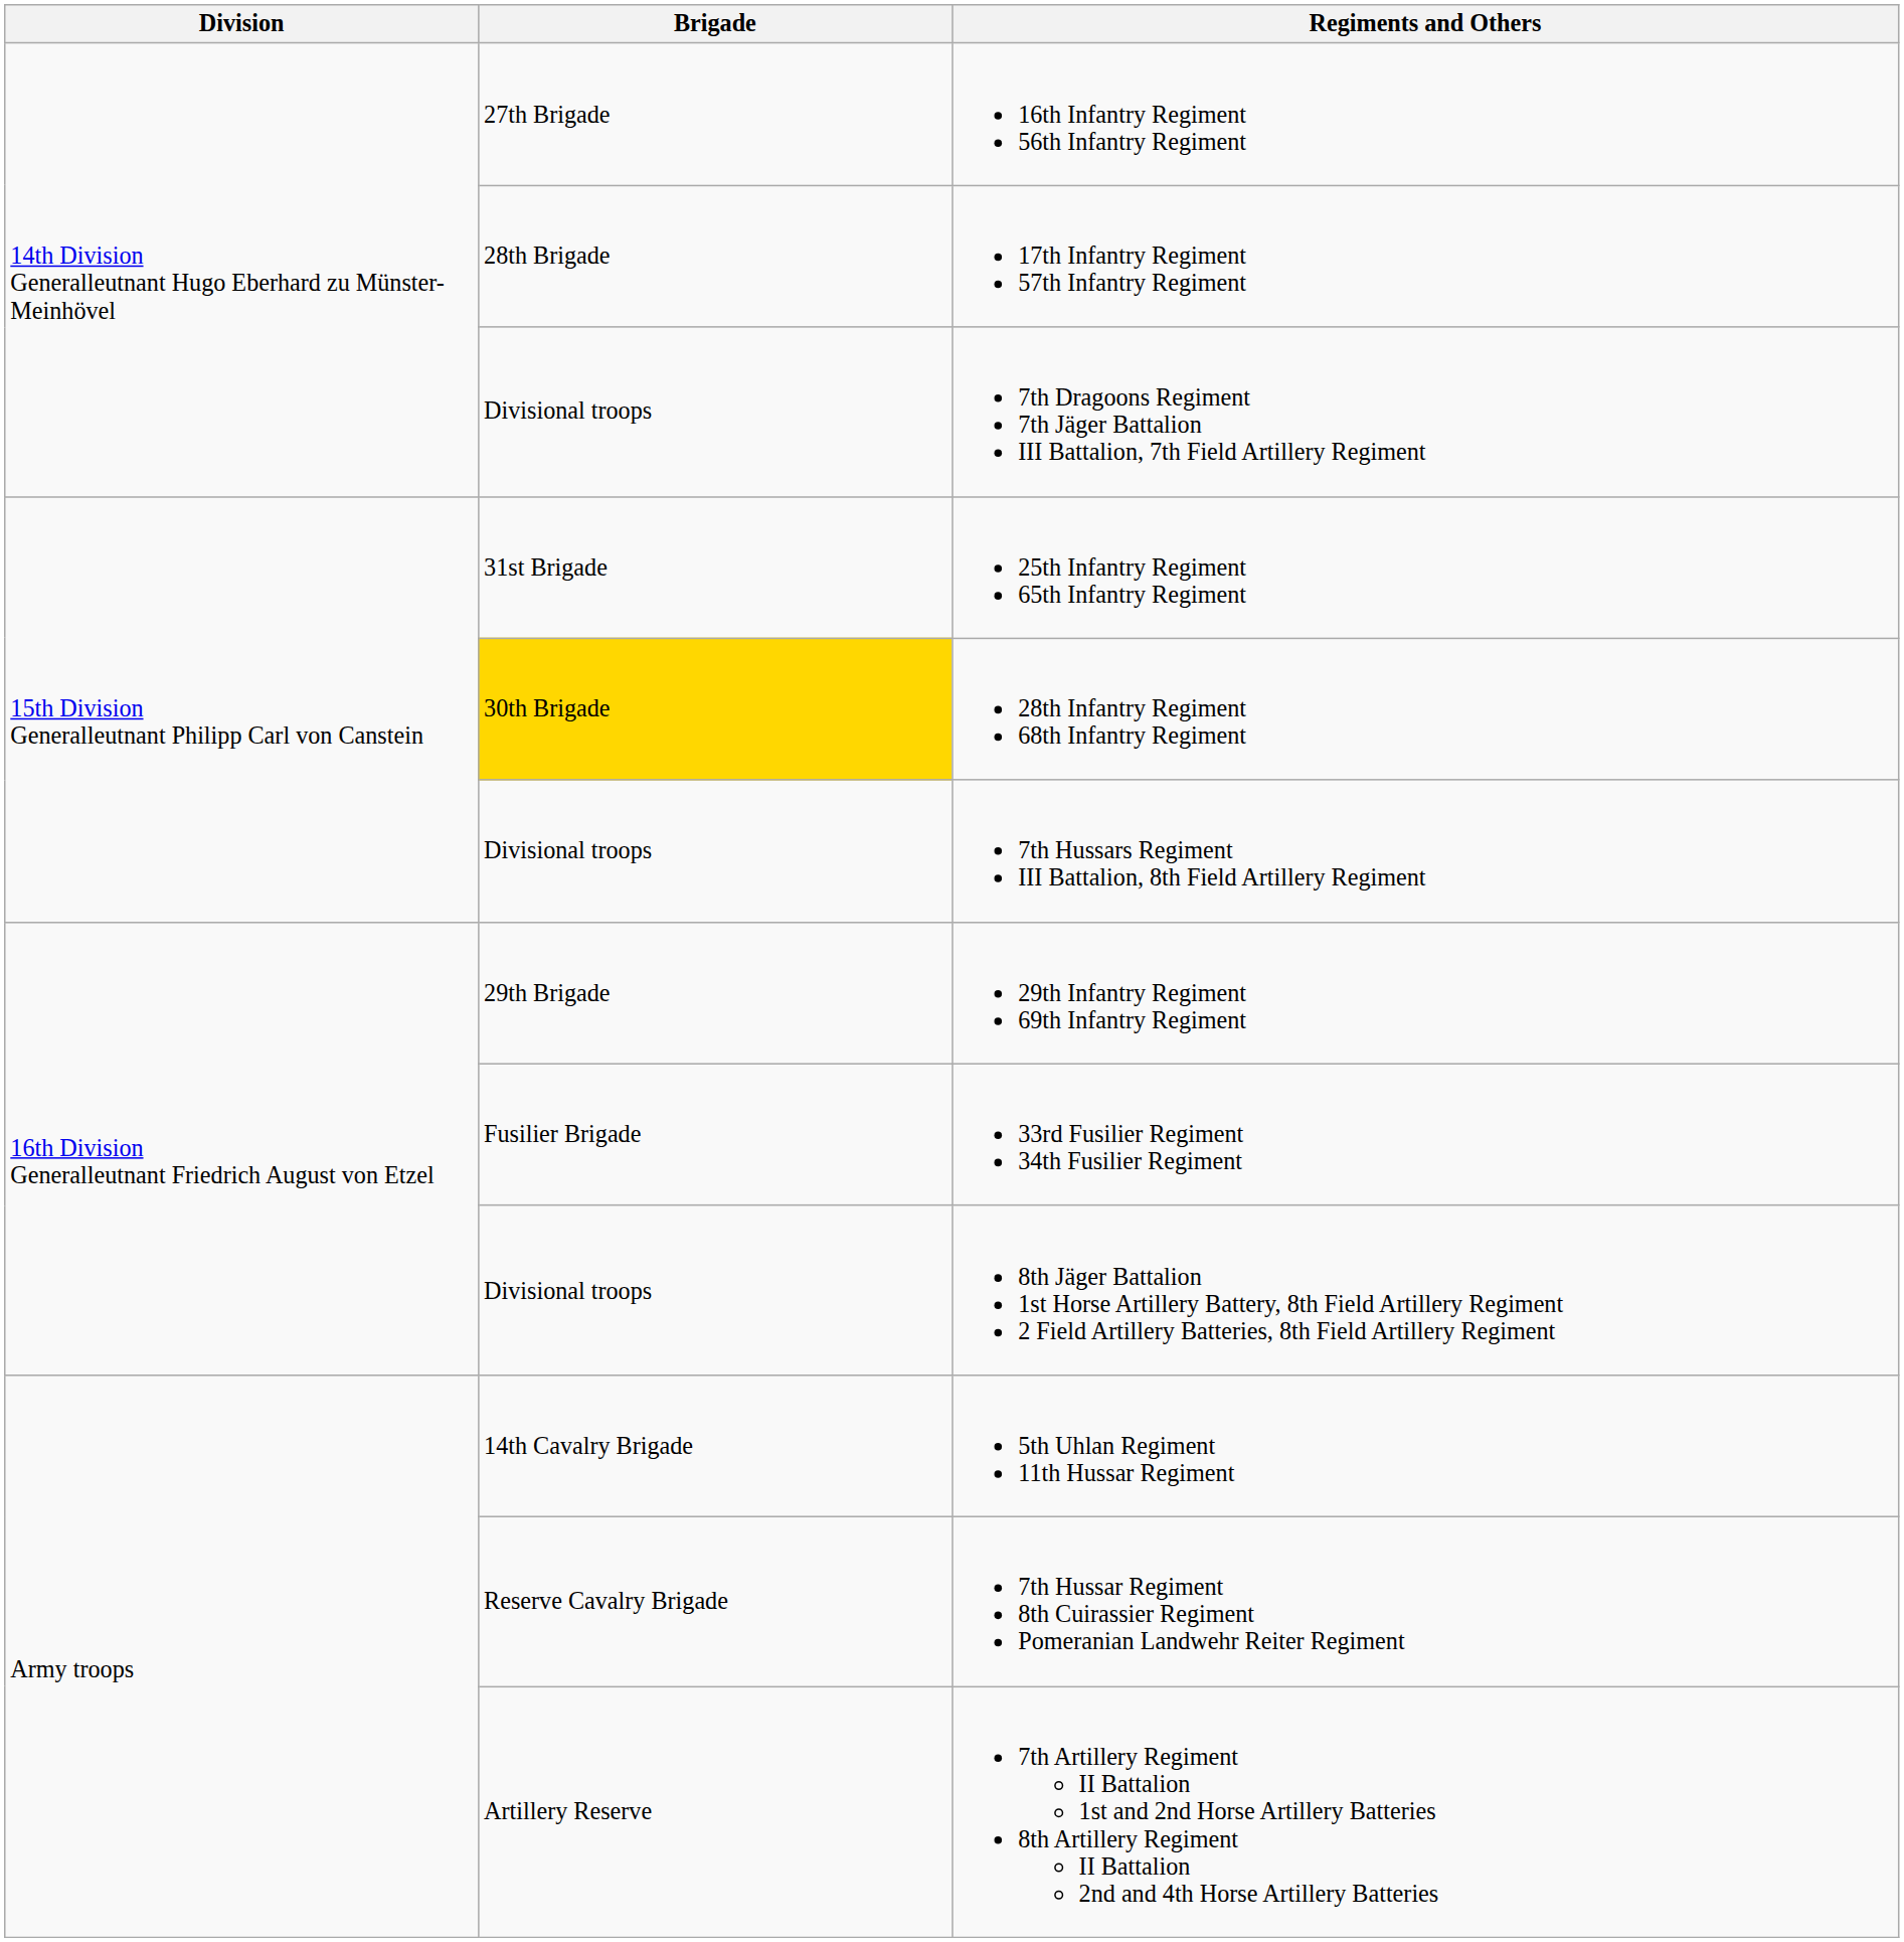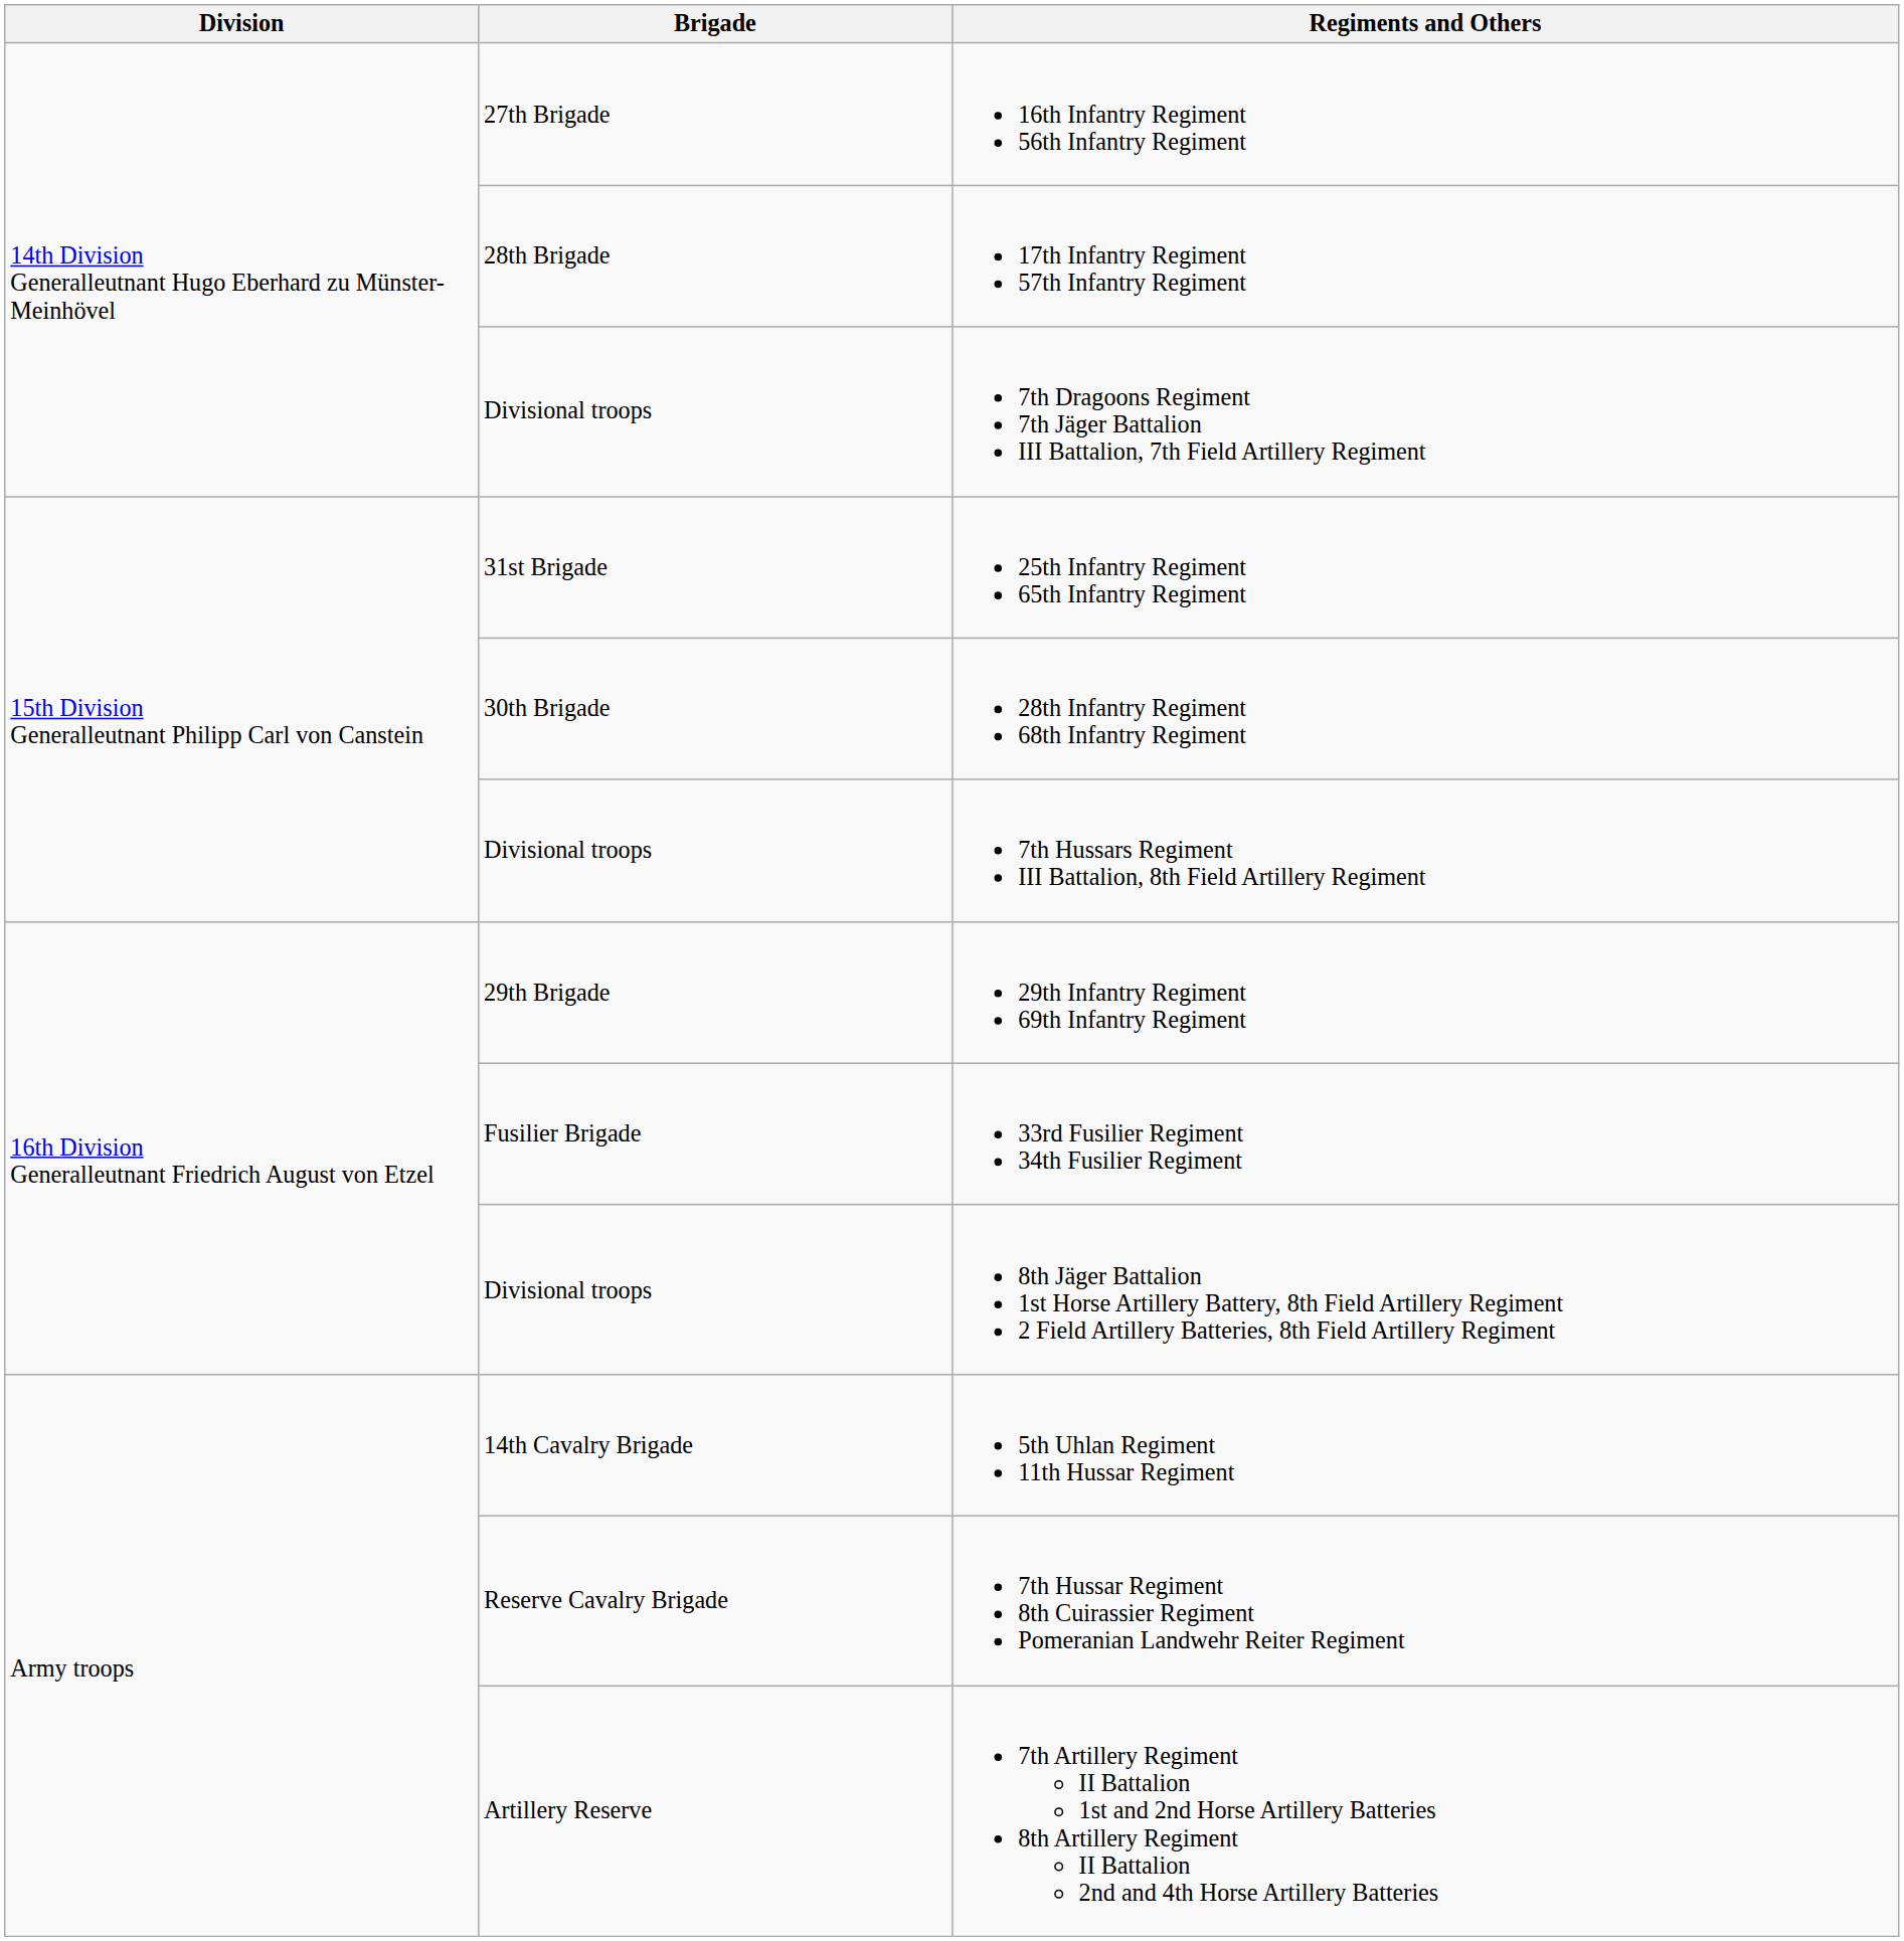28th Infantry Regiment 68th Infantry Regiment | Brigade: gold background -> no background
